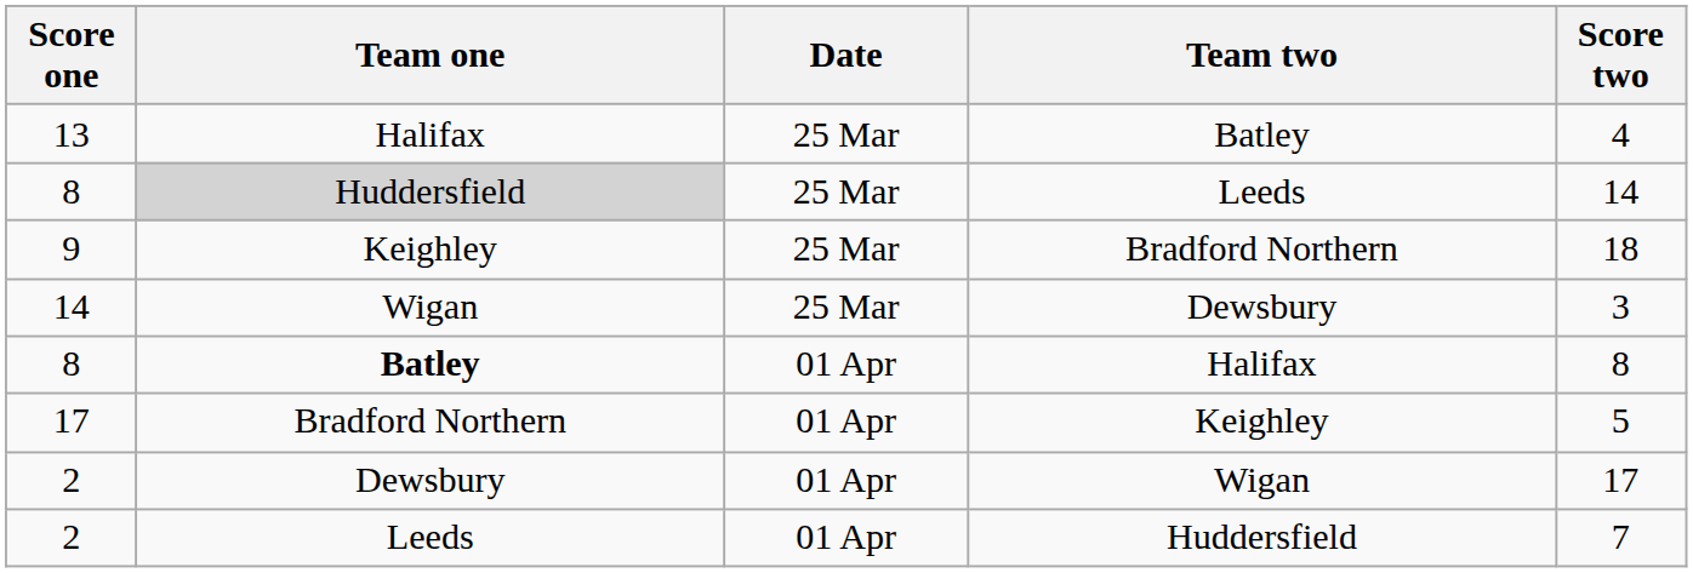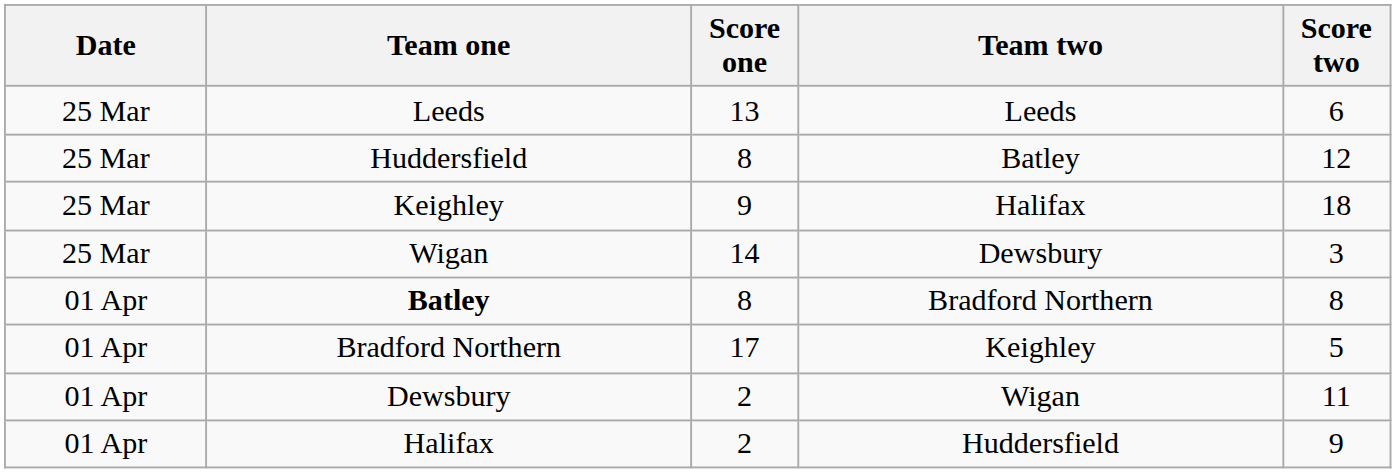columns swapped: Date <-> Score one
row 2 | Team one: Halifax -> Leeds
row 2 | Team two: Batley -> Leeds
row 2 | Score two: 4 -> 6
row 3 | Team one: lightgrey background -> no background
row 3 | Team two: Leeds -> Batley
row 3 | Score two: 14 -> 12
row 4 | Team two: Bradford Northern -> Halifax
row 6 | Team two: Halifax -> Bradford Northern
row 8 | Score two: 17 -> 11
row 9 | Team one: Leeds -> Halifax
row 9 | Score two: 7 -> 9
